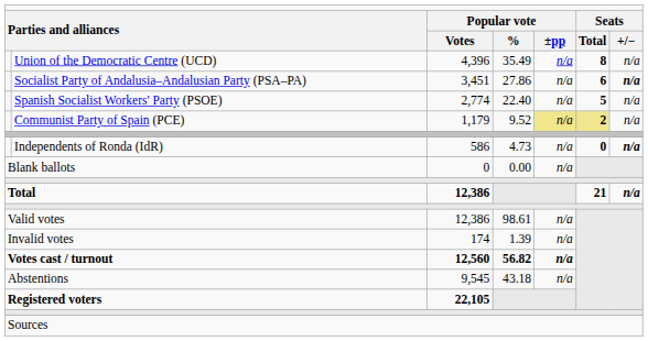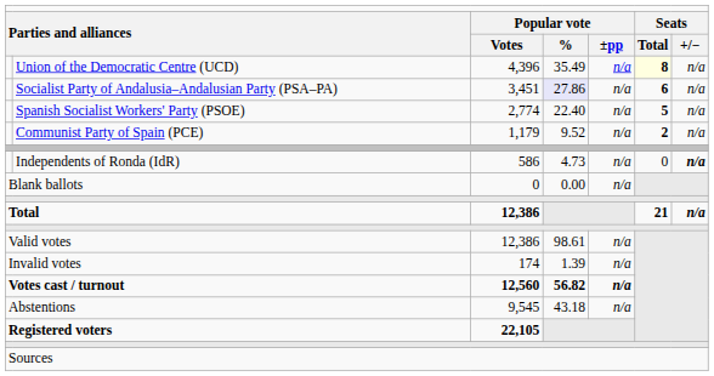Union of the Democratic Centre (UCD) | column 6: no background -> lightyellow background
Socialist Party of Andalusia–Andalusian Party (PSA–PA) | column 4: no background -> lavender background
Socialist Party of Andalusia–Andalusian Party (PSA–PA) | column 7: bold -> normal
Communist Party of Spain (PCE) | column 5: khaki background -> no background
Communist Party of Spain (PCE) | column 6: khaki background -> no background
Independents of Ronda (IdR) | column 6: bold -> normal
